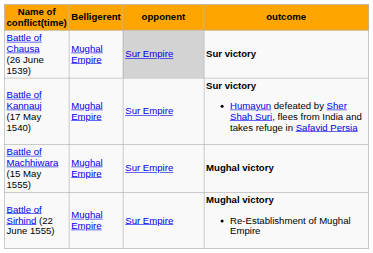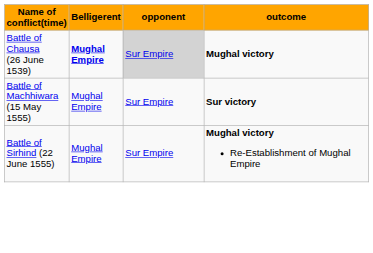Battle of Chausa (26 June 1539) | Belligerent: normal -> bold
Battle of Chausa (26 June 1539) | outcome: Sur victory -> Mughal victory
- row: Battle of Kannauj (17 May 1540) | Mughal Empire | Sur Empire | Sur victory Humayun defeated by Sher Shah Suri, flees from India and takes refuge in Safavid Persia
Battle of Machhiwara (15 May 1555) | outcome: Mughal victory -> Sur victory
